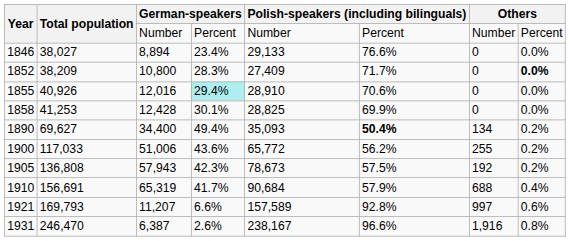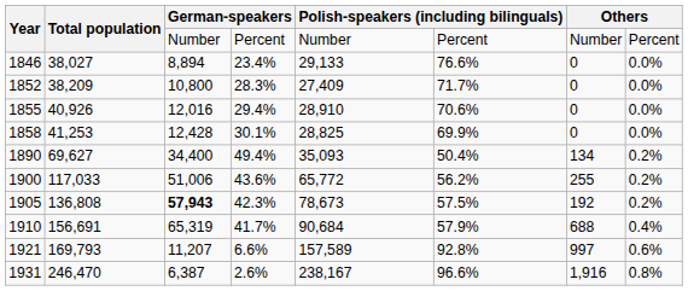1852 | column 8: bold -> normal
1855 | column 4: paleturquoise background -> no background
1890 | column 6: bold -> normal
1905 | column 3: normal -> bold
